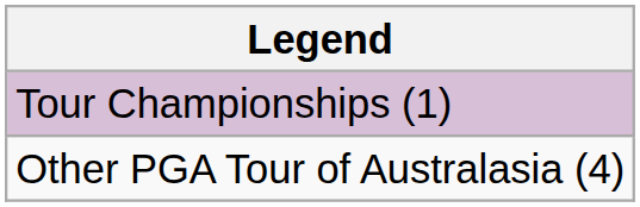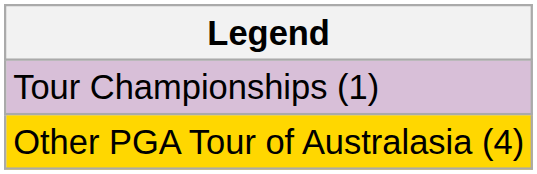row 3 | column 1: no background -> gold background
